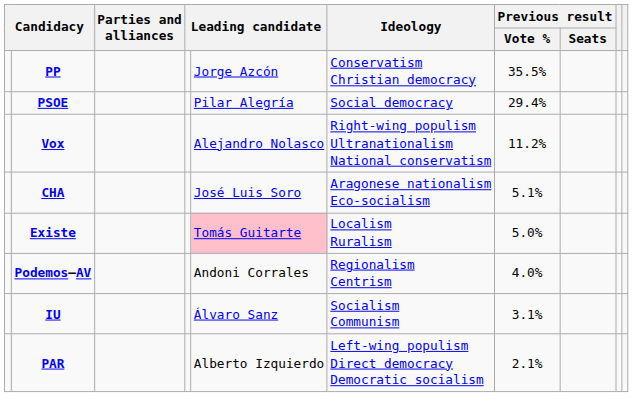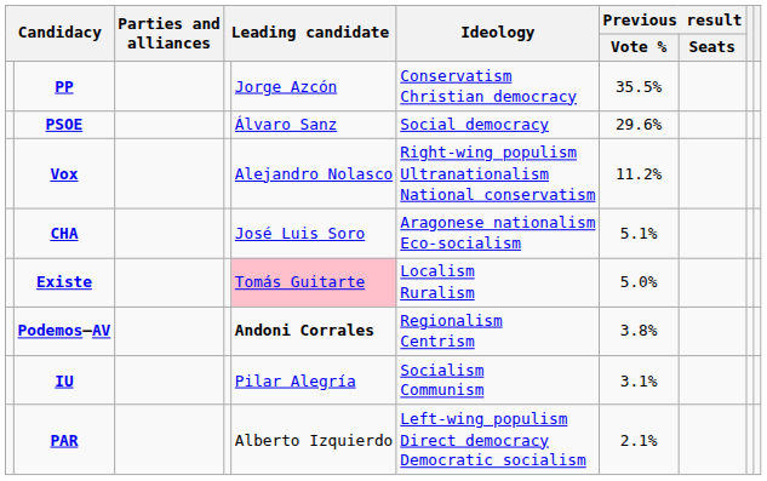PSOE | column 5: Pilar Alegría -> Álvaro Sanz
PSOE | Previous result / Vote %: 29.4% -> 29.6%
Podemos–AV | column 5: normal -> bold
Podemos–AV | Previous result / Vote %: 4.0% -> 3.8%
IU | column 5: Álvaro Sanz -> Pilar Alegría
